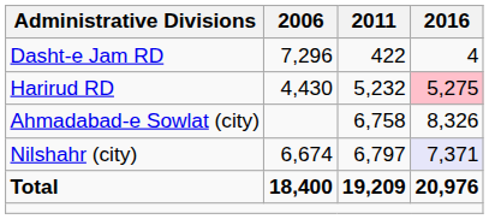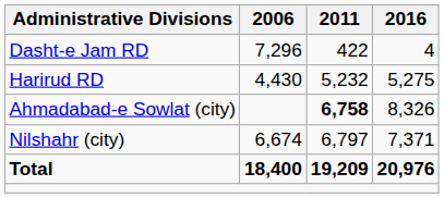Harirud RD | 2016: pink background -> no background
Ahmadabad-e Sowlat (city) | 2011: normal -> bold
Nilshahr (city) | 2016: lavender background -> no background
